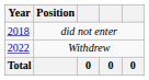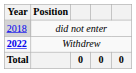did not enter | Year: no background -> lightgrey background
Withdrew | Year: normal -> bold
